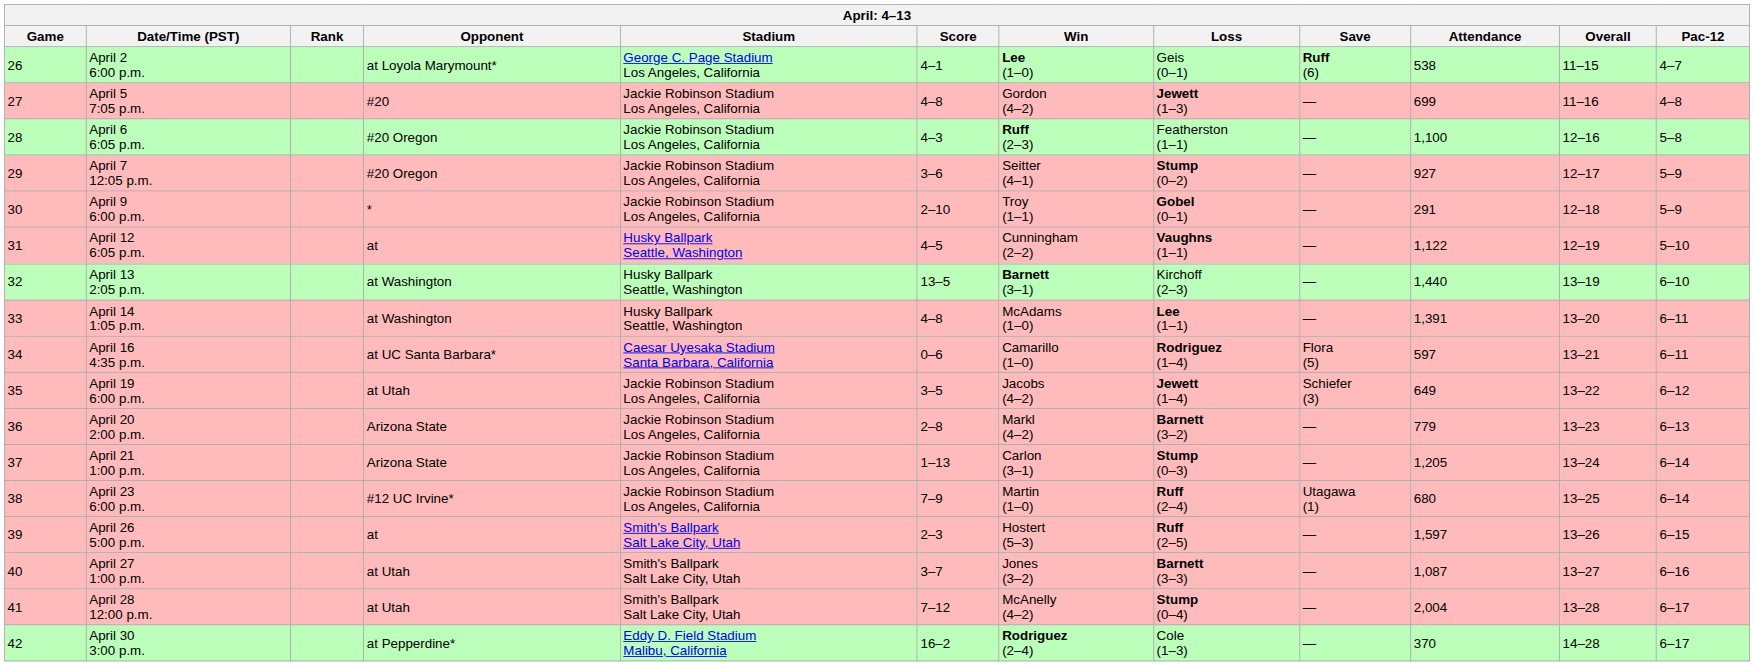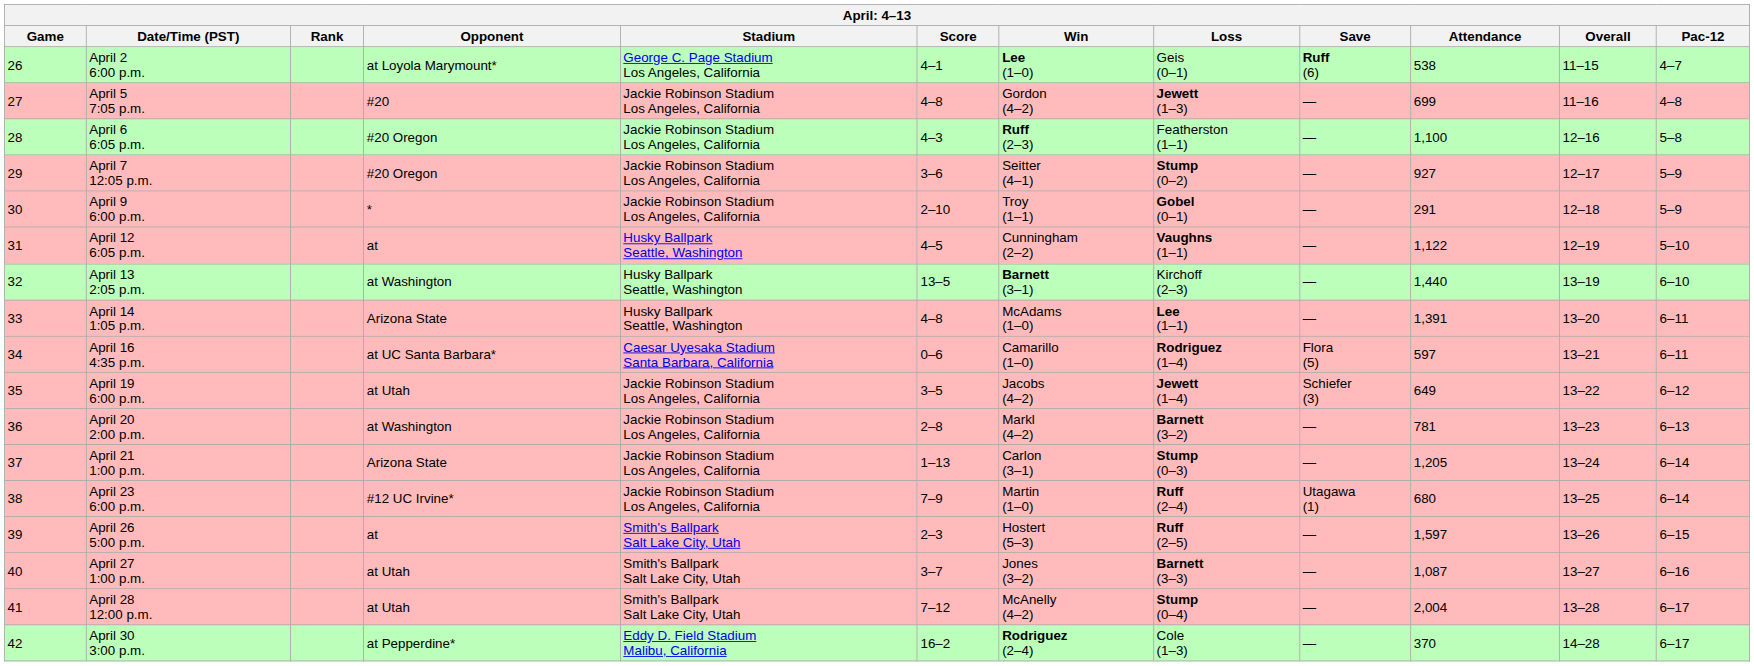April 14 1:05 p.m. | Opponent: at Washington -> Arizona State
April 20 2:00 p.m. | Opponent: Arizona State -> at Washington
April 20 2:00 p.m. | Attendance: 779 -> 781
